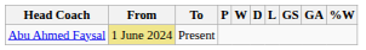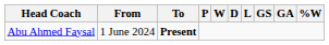Abu Ahmed Faysal | From: khaki background -> no background
Abu Ahmed Faysal | To: normal -> bold
